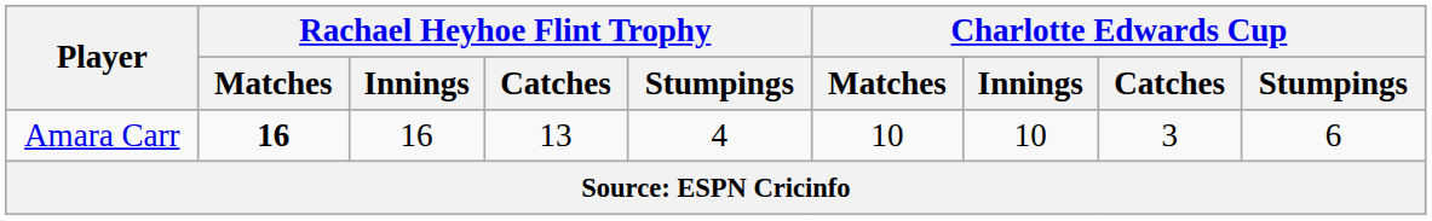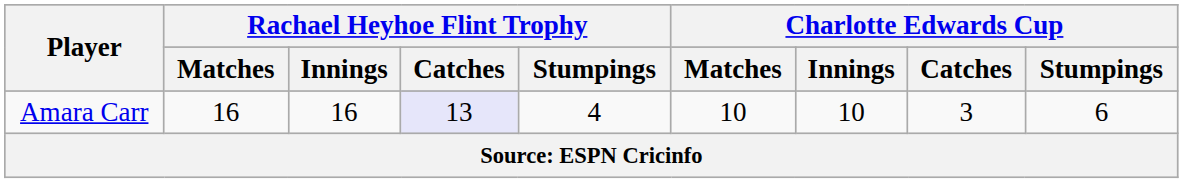Amara Carr | Rachael Heyhoe Flint Trophy / Matches: bold -> normal
Amara Carr | Rachael Heyhoe Flint Trophy / Catches: no background -> lavender background
